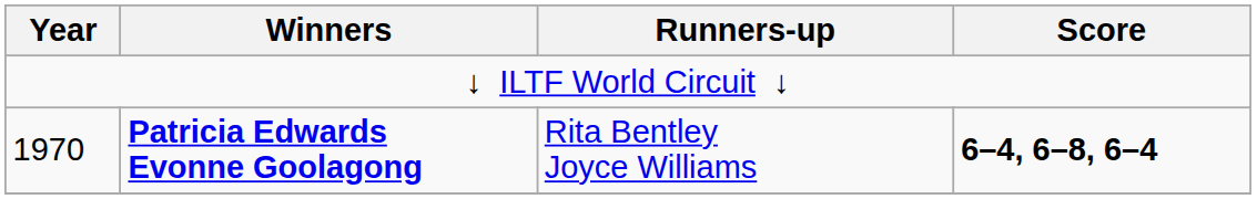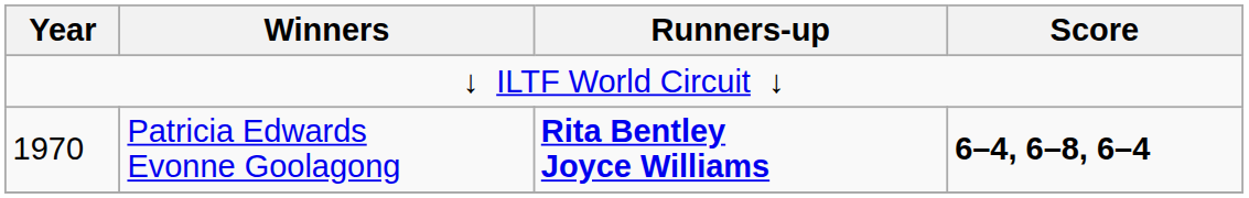1970 | Winners: bold -> normal
1970 | Runners-up: normal -> bold
